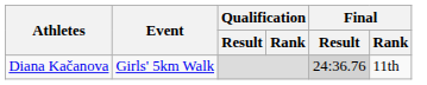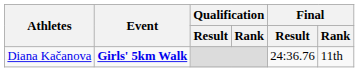Diana Kačanova | Event: normal -> bold
Diana Kačanova | Final / Result: lightgrey background -> no background
